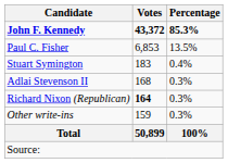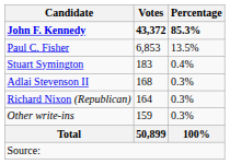Richard Nixon (Republican) | Votes: bold -> normal
